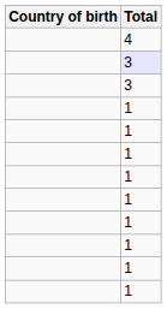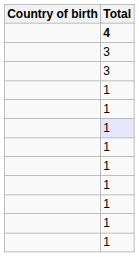row 2 | Total: normal -> bold
row 3 | Total: lavender background -> no background
row 7 | Total: no background -> lavender background
